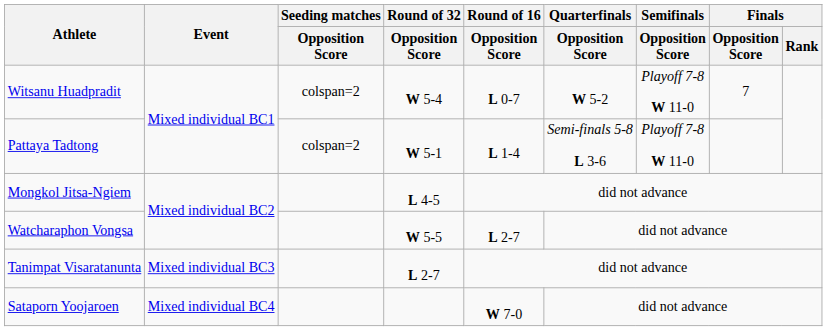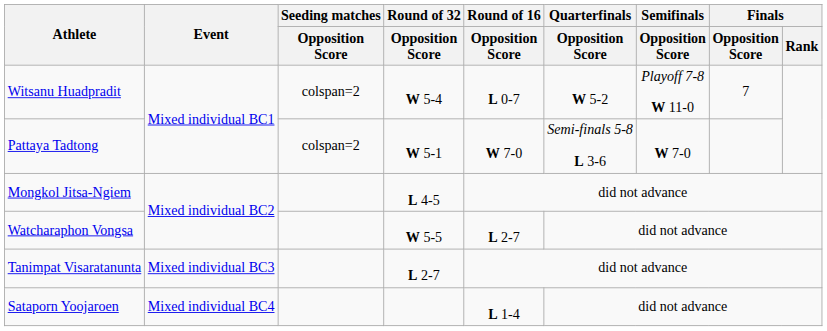Pattaya Tadtong | Round of 16 / Opposition Score: L 1-4 -> W 7-0
Pattaya Tadtong | Semifinals / Opposition Score: Playoff 7-8 W 11-0 -> W 7-0
Sataporn Yoojaroen | Round of 16 / Opposition Score: W 7-0 -> L 1-4
